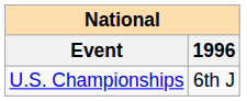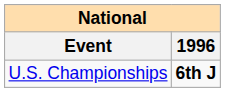U.S. Championships | 1996: normal -> bold
